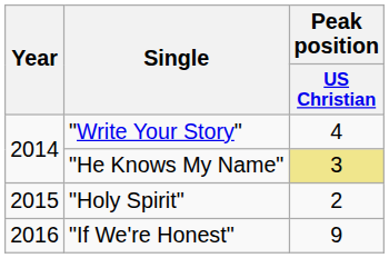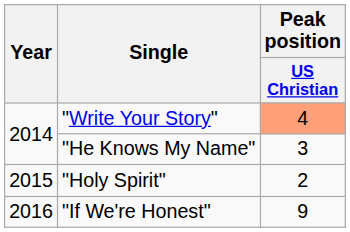"Write Your Story" | Peak position / US Christian: no background -> lightsalmon background
"He Knows My Name" | Peak position / US Christian: khaki background -> no background
